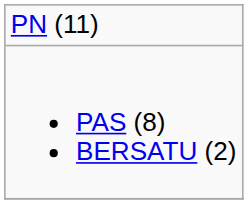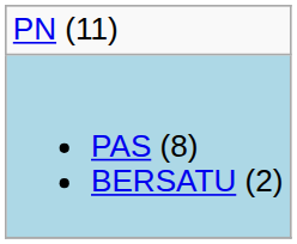row 2 | column 1: no background -> lightblue background
